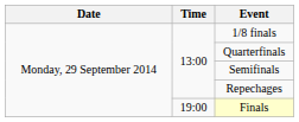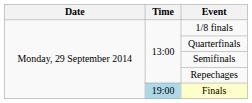Finals | Time: no background -> lightblue background
